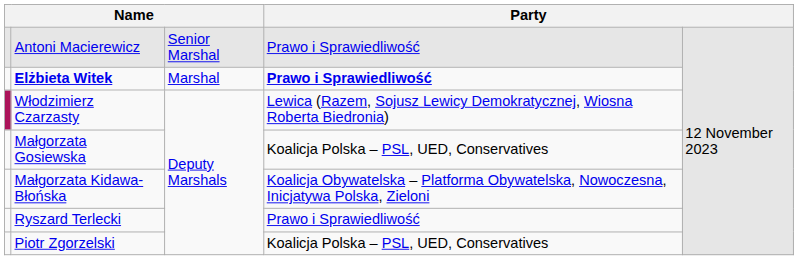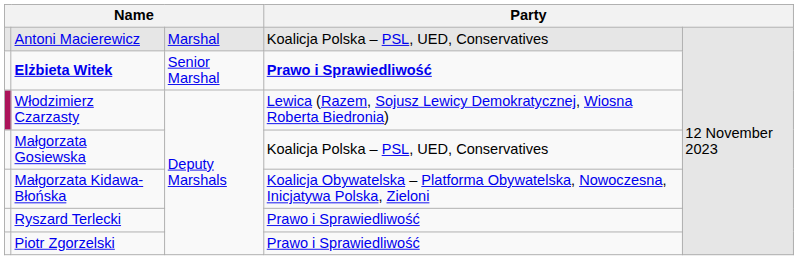Antoni Macierewicz | column 3: Senior Marshal -> Marshal
Antoni Macierewicz | column 4: Prawo i Sprawiedliwość -> Koalicja Polska – PSL, UED, Conservatives
Elżbieta Witek | column 3: Marshal -> Senior Marshal
Piotr Zgorzelski | column 4: Koalicja Polska – PSL, UED, Conservatives -> Prawo i Sprawiedliwość
